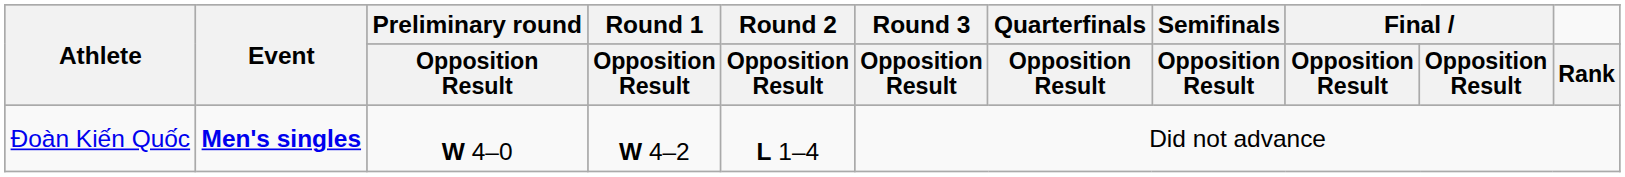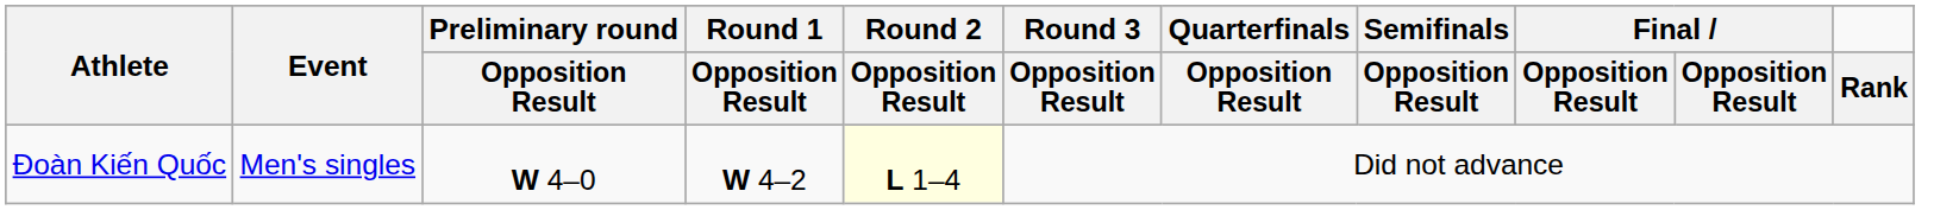Đoàn Kiến Quốc | Event: bold -> normal
Đoàn Kiến Quốc | Round 2 / Opposition Result: no background -> lightyellow background
